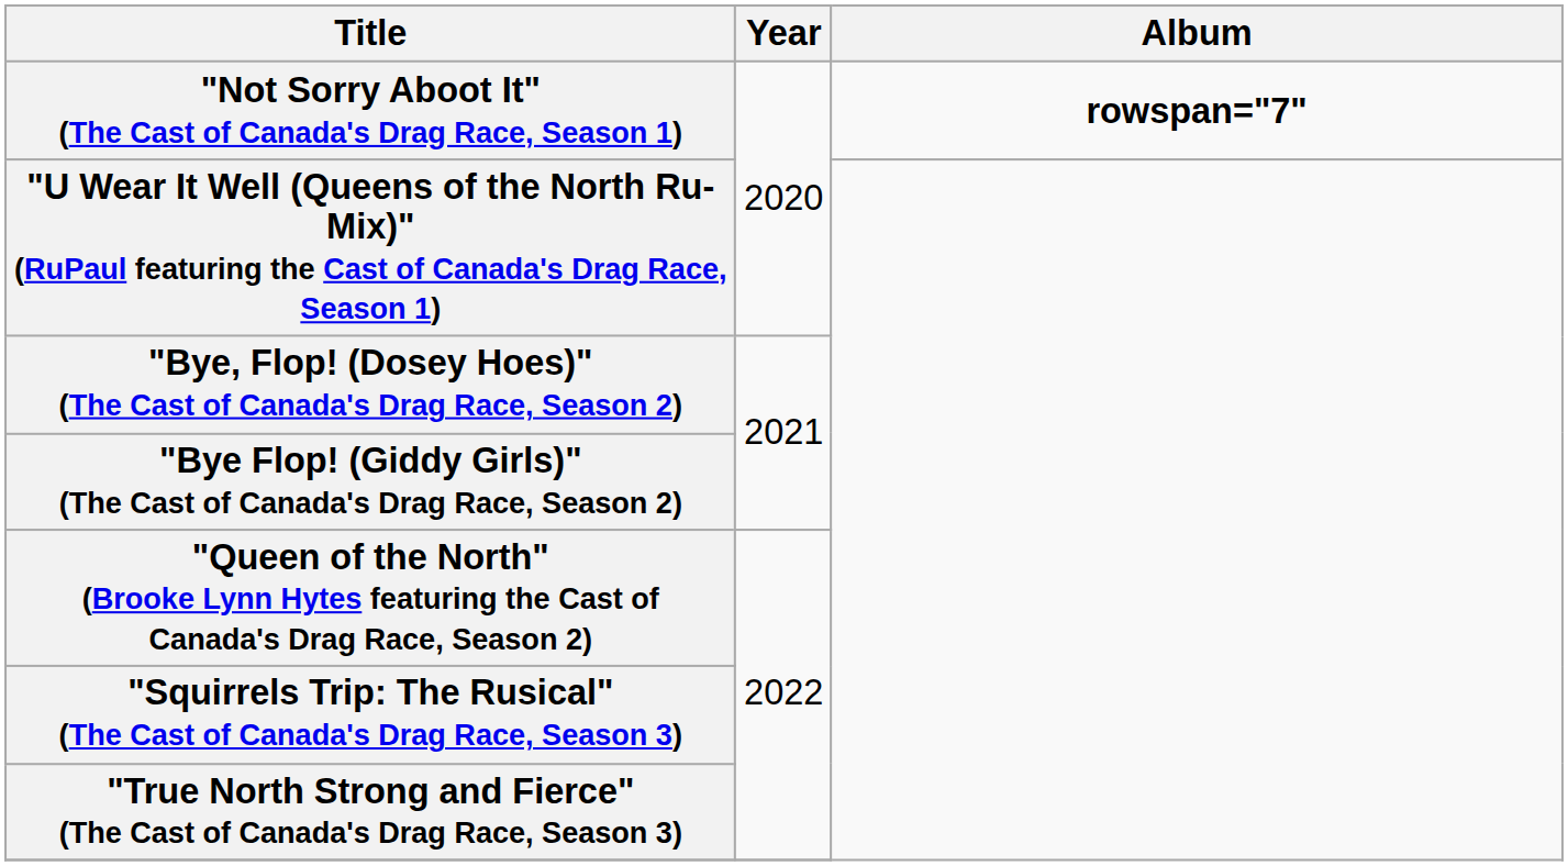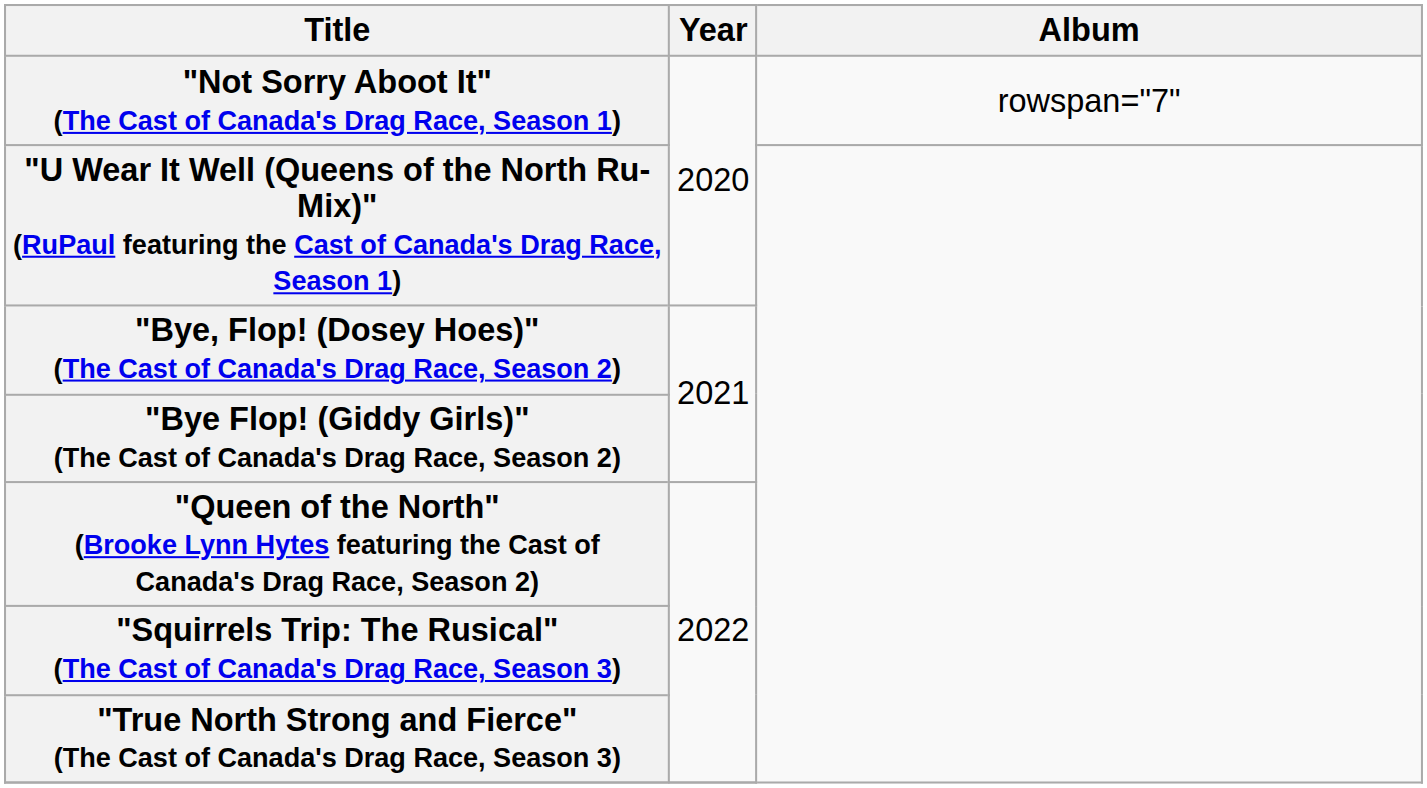row 2 | Album: bold -> normal
